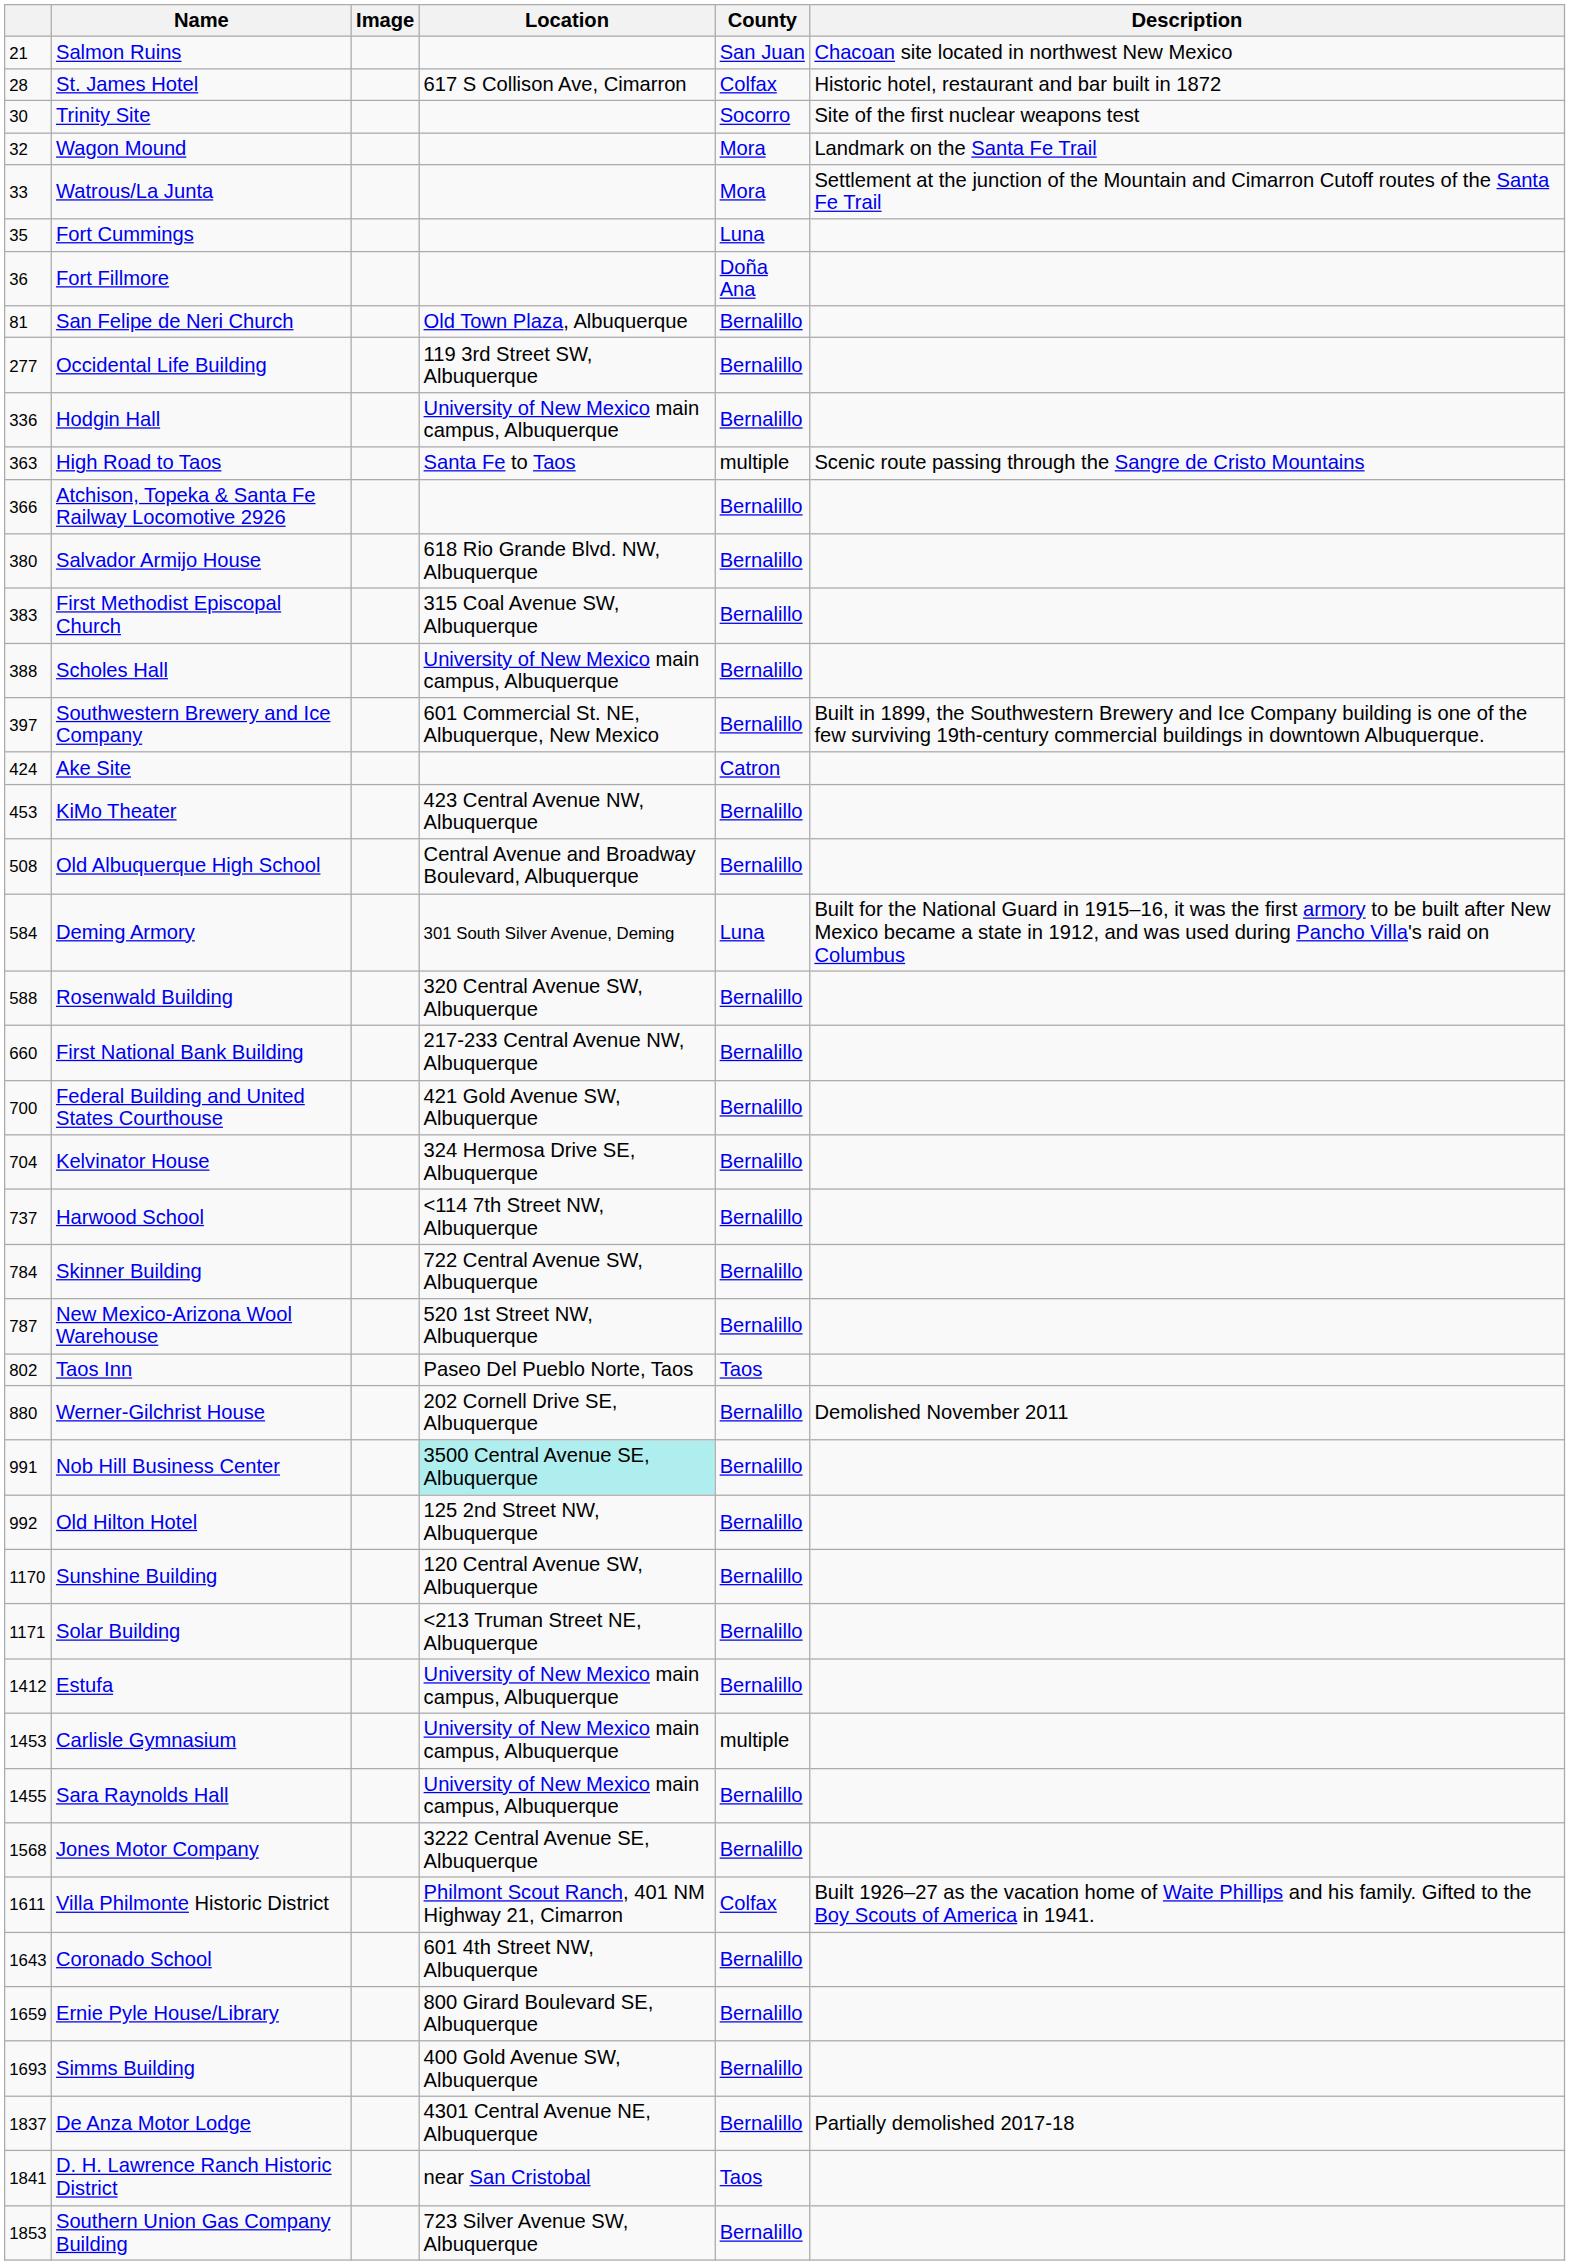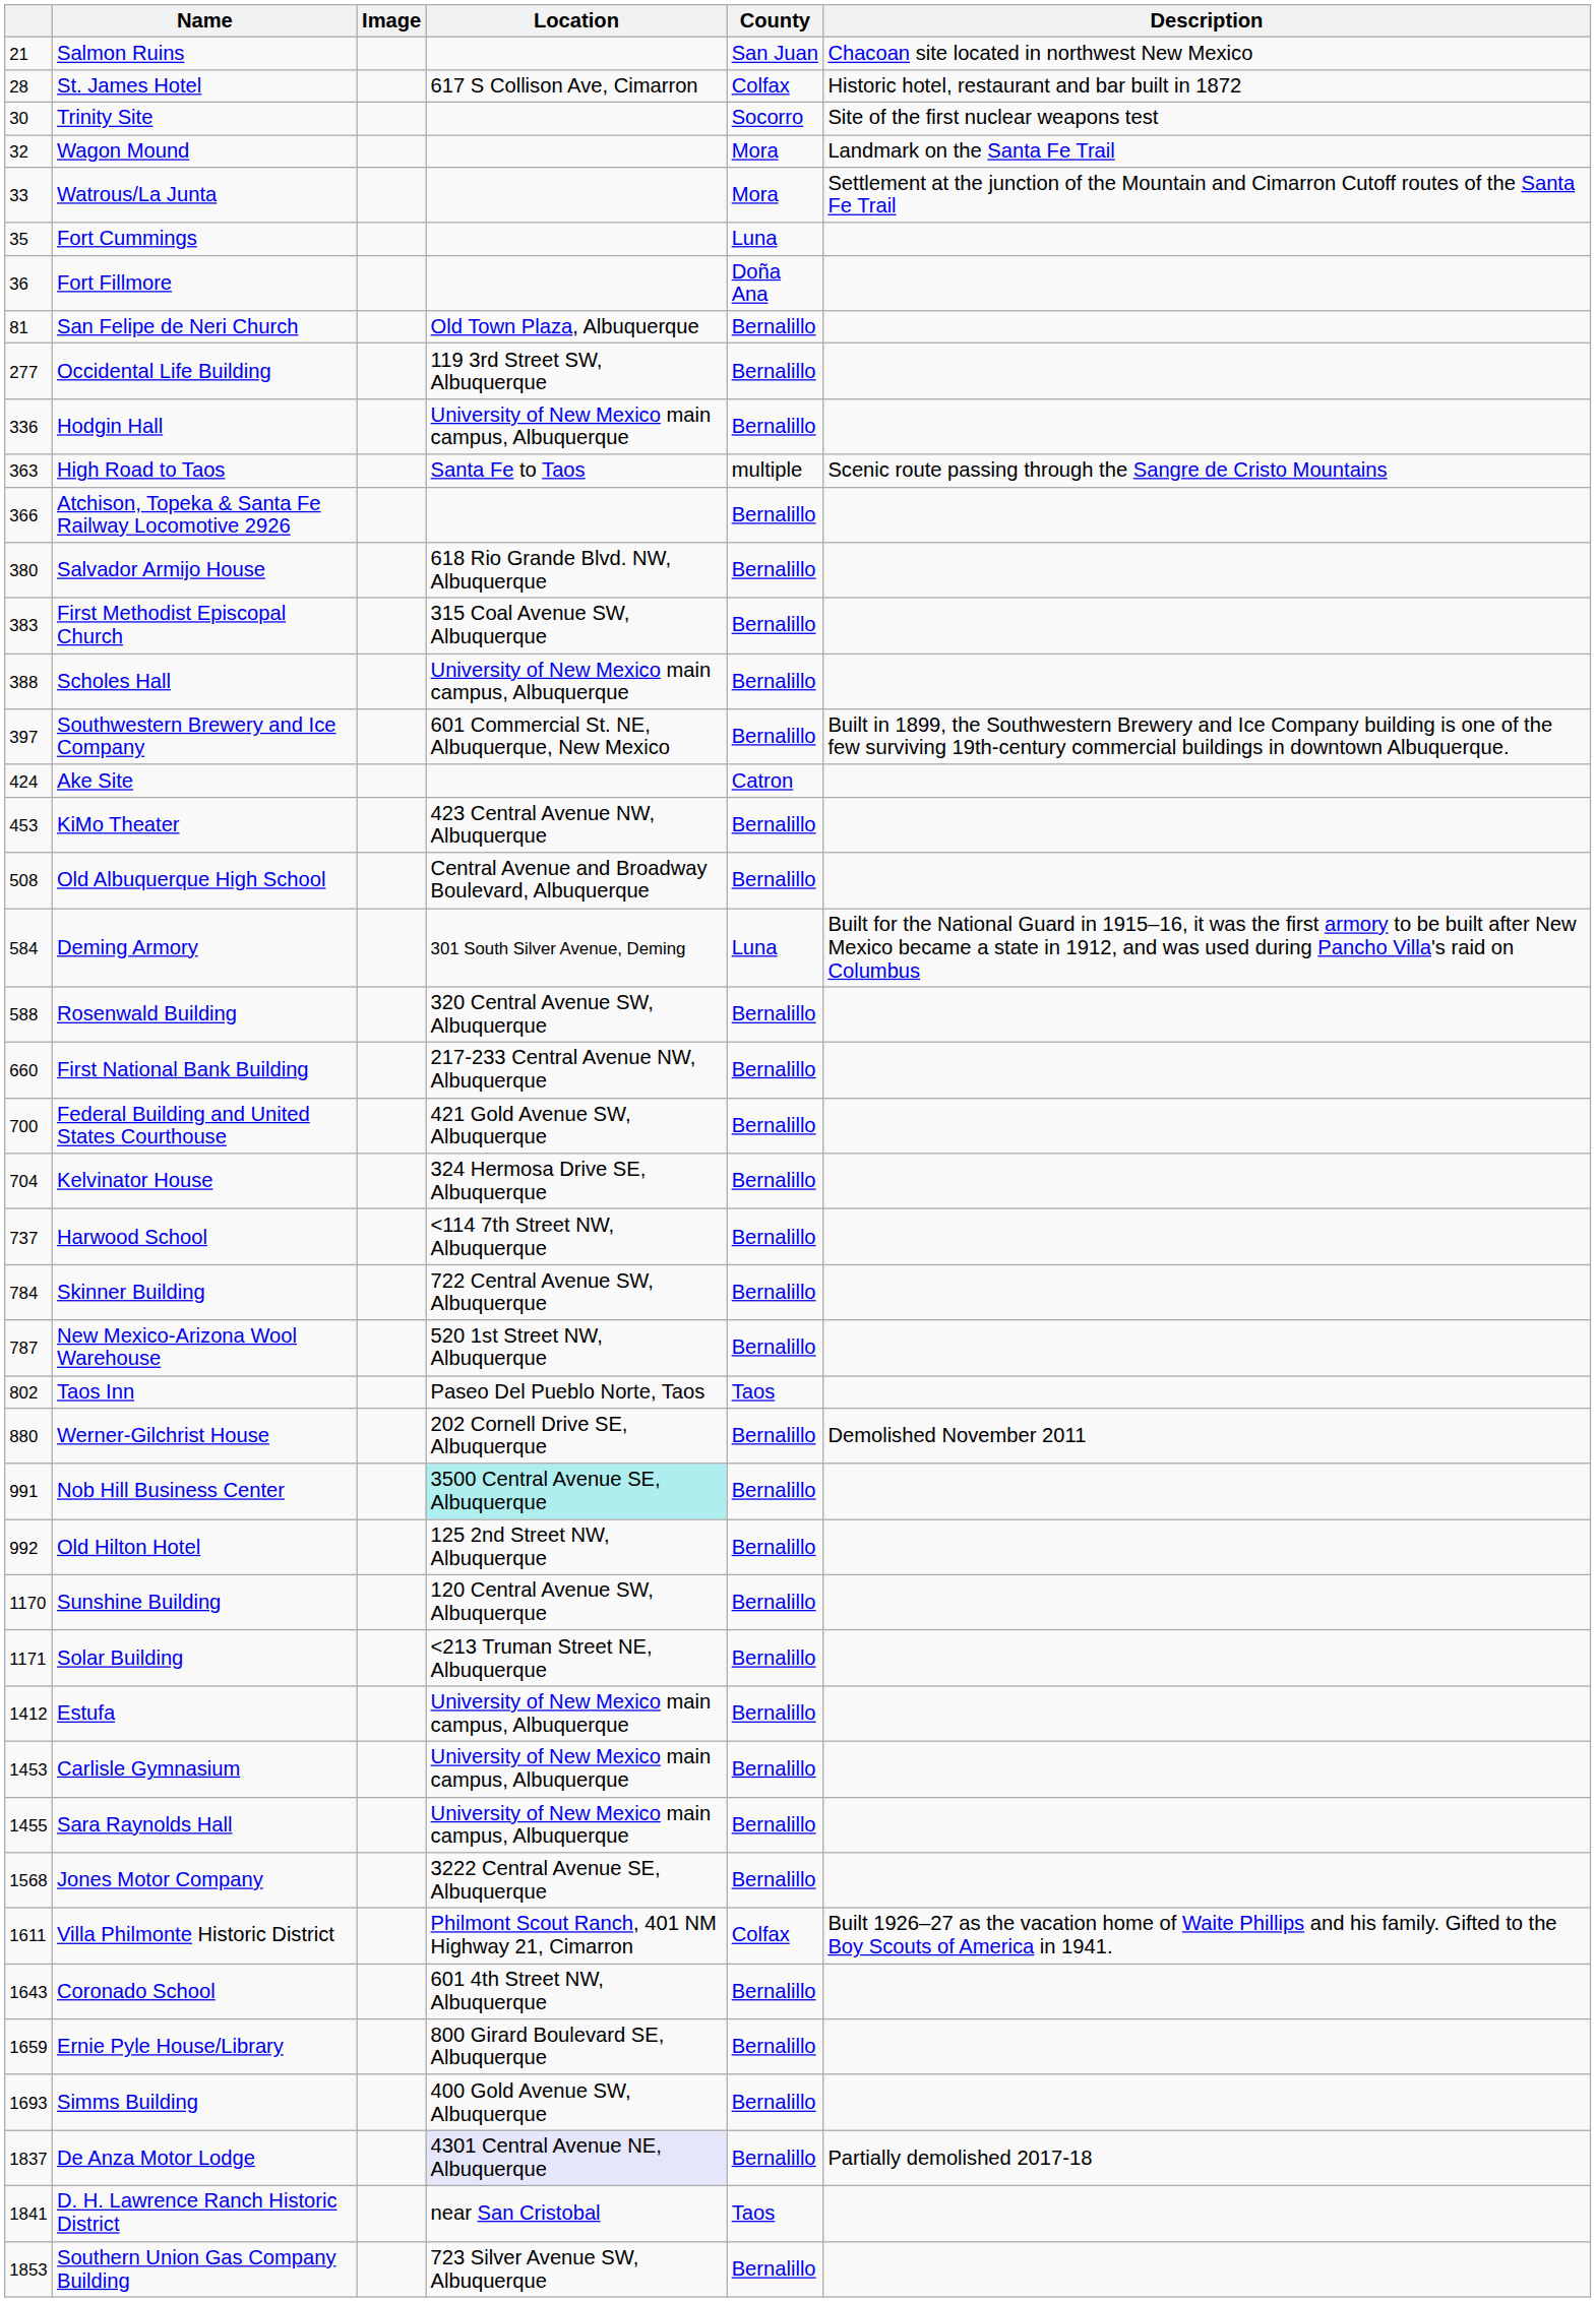Carlisle Gymnasium | County: multiple -> Bernalillo
De Anza Motor Lodge | Location: no background -> lavender background
